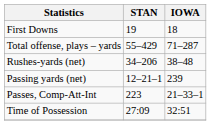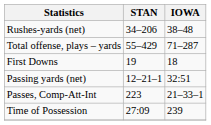rows swapped: First Downs <-> Rushes-yards (net)
Passing yards (net) | IOWA: 239 -> 32:51
Time of Possession | IOWA: 32:51 -> 239
